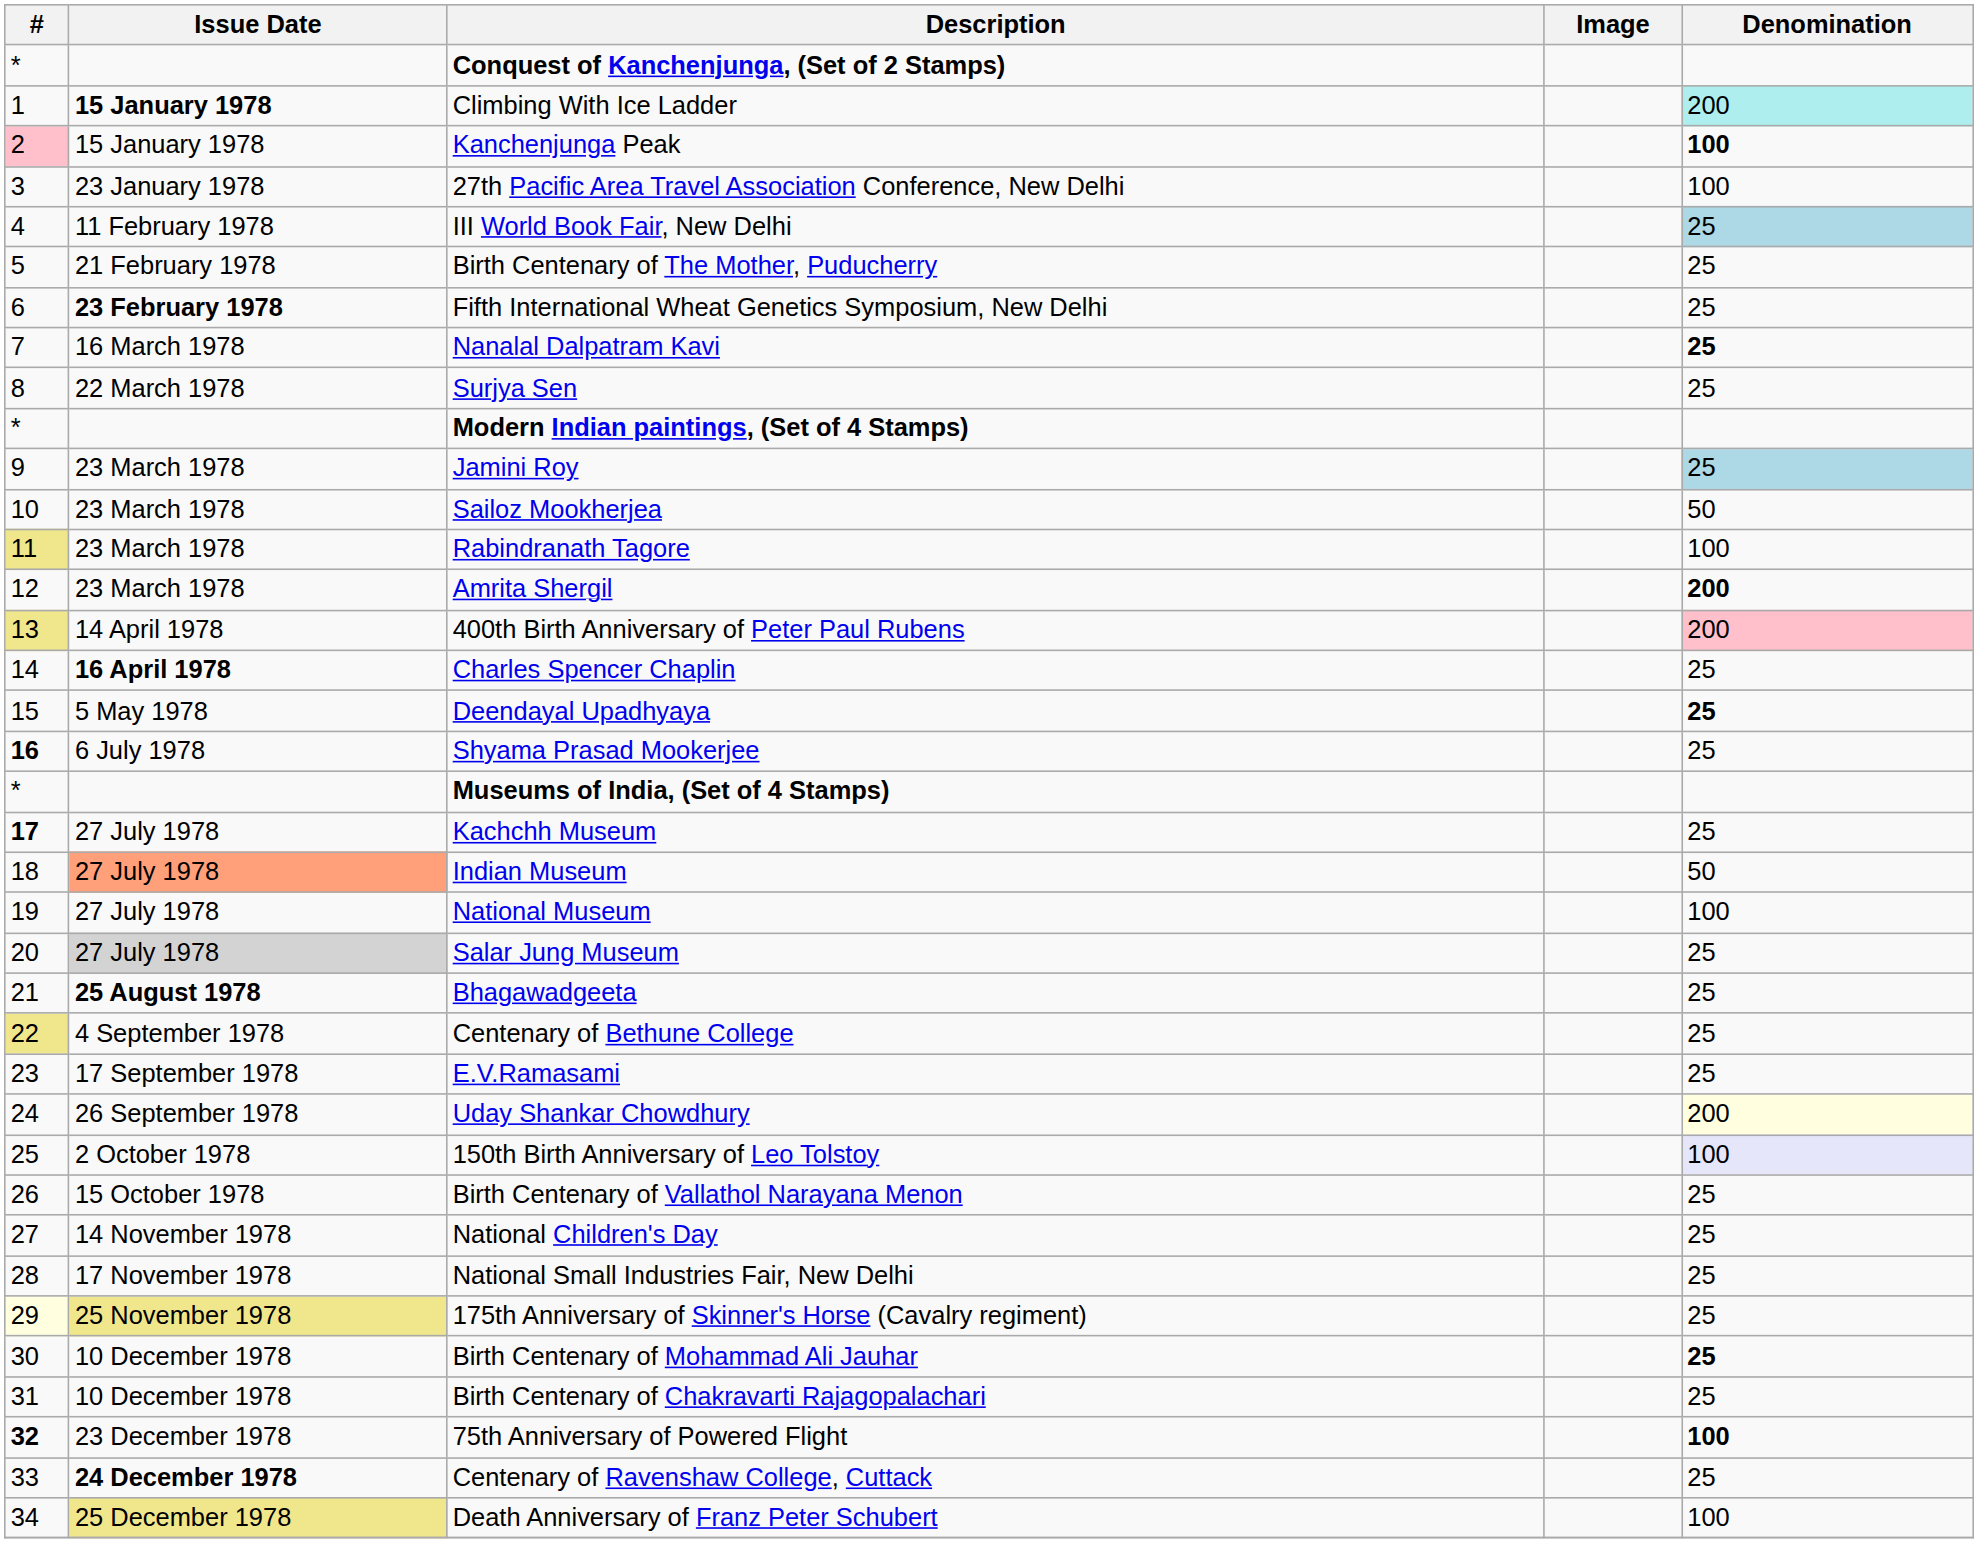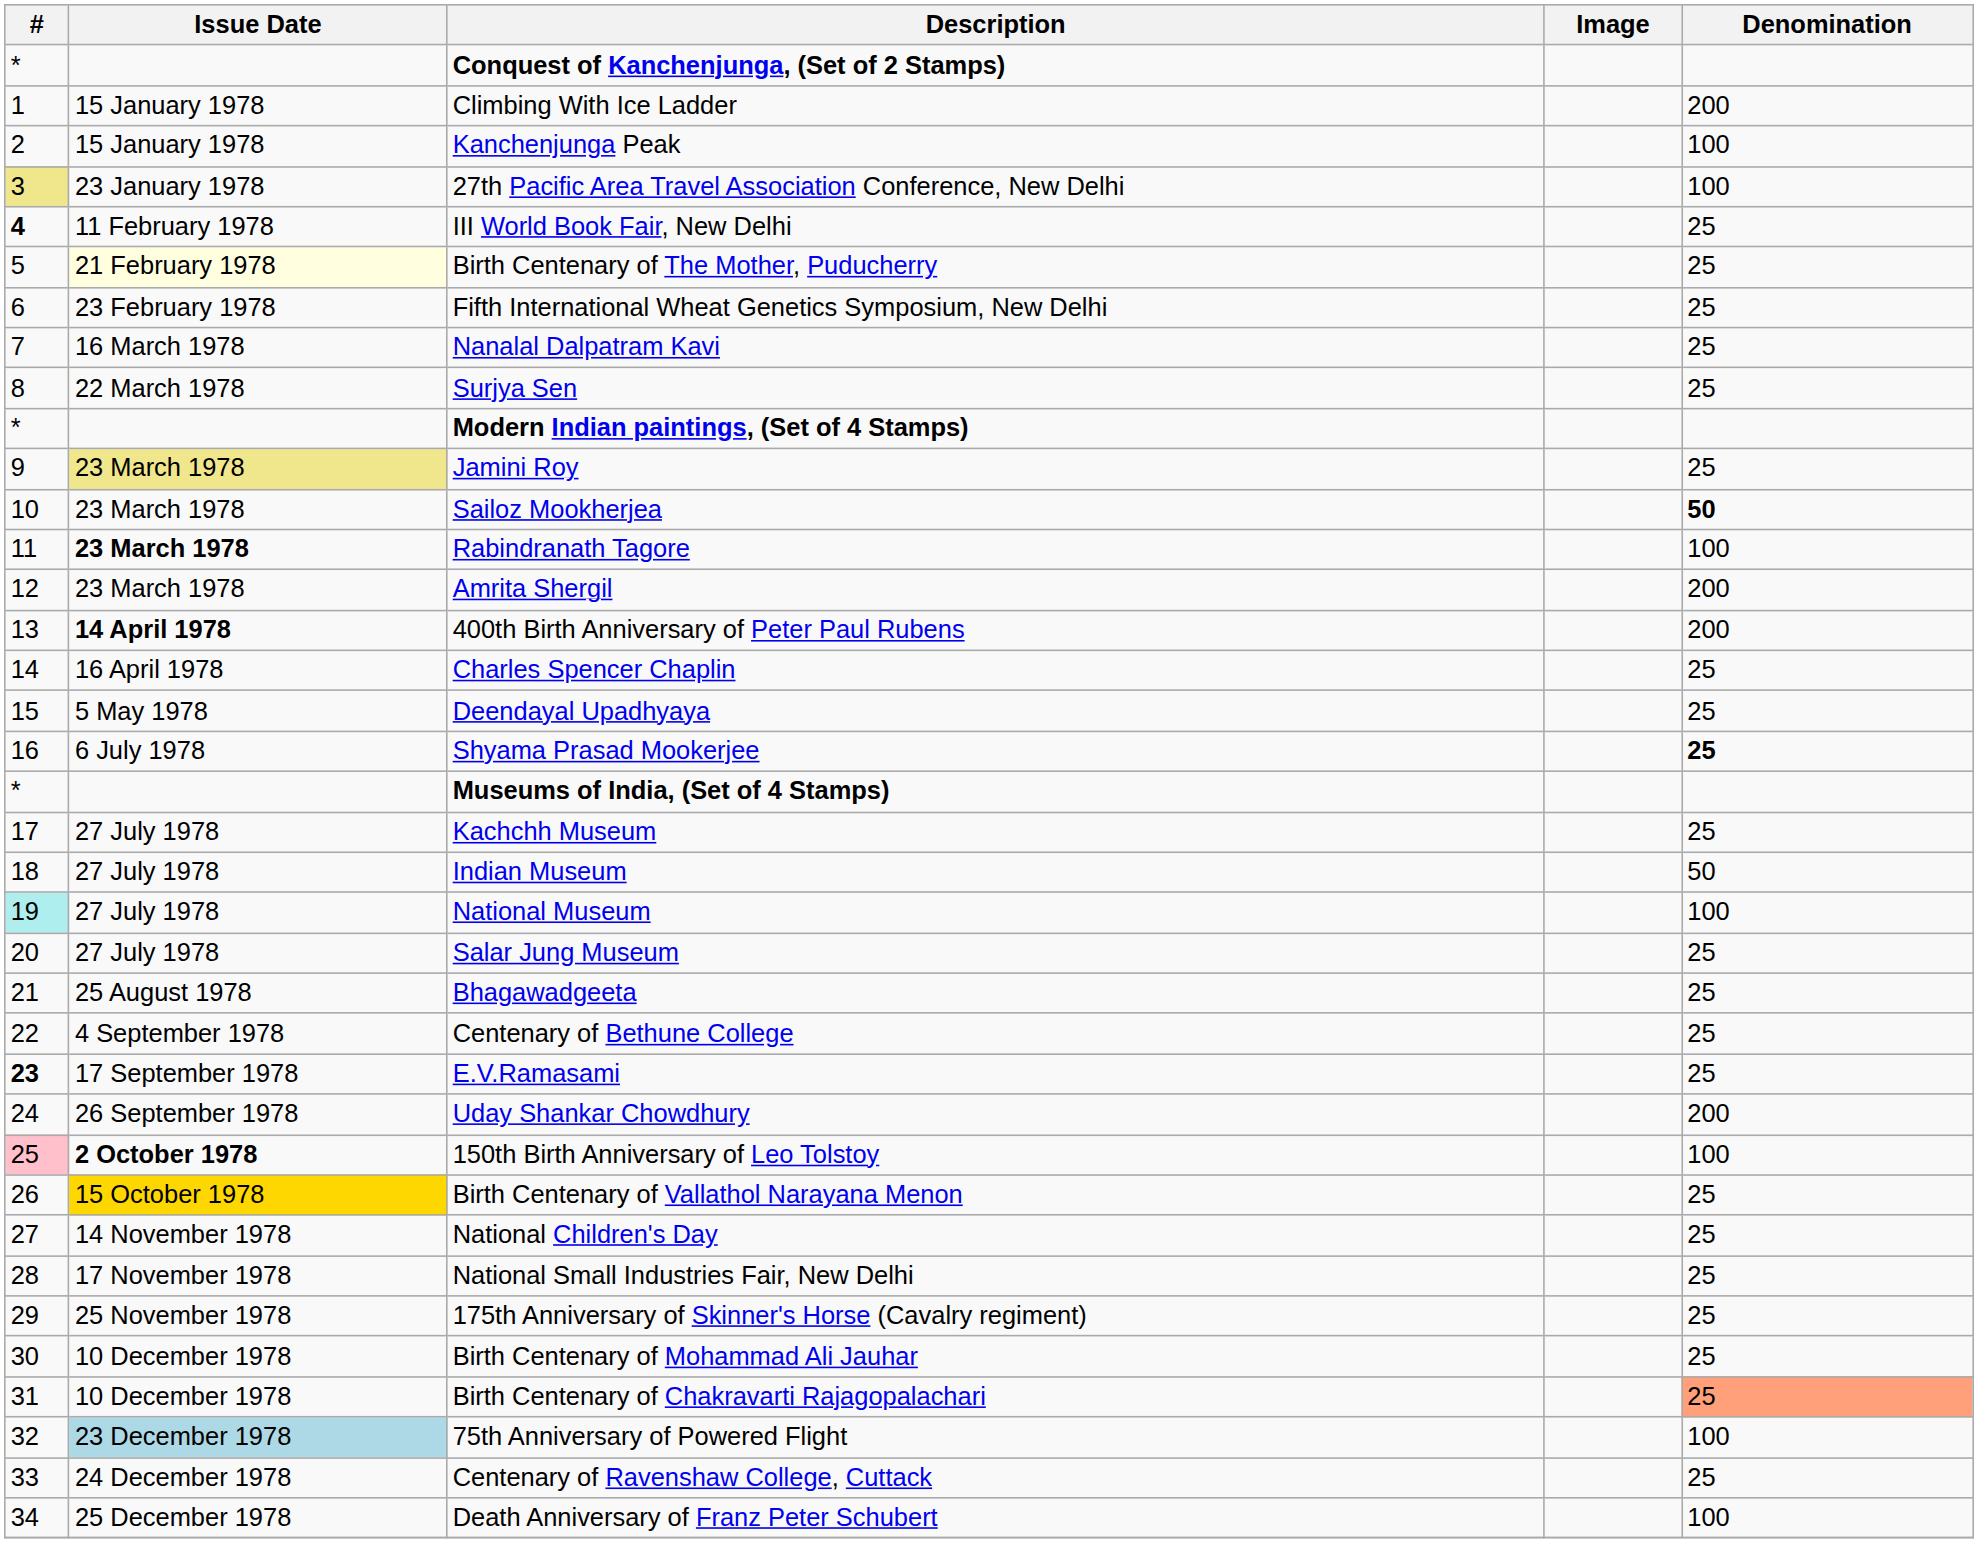Climbing With Ice Ladder | Issue Date: bold -> normal
Climbing With Ice Ladder | Denomination: paleturquoise background -> no background
Kanchenjunga Peak | #: pink background -> no background
Kanchenjunga Peak | Denomination: bold -> normal
27th Pacific Area Travel Association Conference, New Delhi | #: no background -> khaki background
III World Book Fair, New Delhi | #: normal -> bold
III World Book Fair, New Delhi | Denomination: lightblue background -> no background
Birth Centenary of The Mother, Puducherry | Issue Date: no background -> lightyellow background
Fifth International Wheat Genetics Symposium, New Delhi | Issue Date: bold -> normal
Nanalal Dalpatram Kavi | Denomination: bold -> normal
Jamini Roy | Issue Date: no background -> khaki background
Jamini Roy | Denomination: lightblue background -> no background
Sailoz Mookherjea | Denomination: normal -> bold
Rabindranath Tagore | #: khaki background -> no background
Rabindranath Tagore | Issue Date: normal -> bold
Amrita Shergil | Denomination: bold -> normal
400th Birth Anniversary of Peter Paul Rubens | #: khaki background -> no background
400th Birth Anniversary of Peter Paul Rubens | Issue Date: normal -> bold
400th Birth Anniversary of Peter Paul Rubens | Denomination: pink background -> no background
Charles Spencer Chaplin | Issue Date: bold -> normal
Deendayal Upadhyaya | Denomination: bold -> normal
Shyama Prasad Mookerjee | #: bold -> normal
Shyama Prasad Mookerjee | Denomination: normal -> bold
Kachchh Museum | #: bold -> normal
Indian Museum | Issue Date: lightsalmon background -> no background
National Museum | #: no background -> paleturquoise background
Salar Jung Museum | Issue Date: lightgrey background -> no background
Bhagawadgeeta | Issue Date: bold -> normal
Centenary of Bethune College | #: khaki background -> no background
E.V.Ramasami | #: normal -> bold
Uday Shankar Chowdhury | Denomination: lightyellow background -> no background
150th Birth Anniversary of Leo Tolstoy | #: no background -> pink background
150th Birth Anniversary of Leo Tolstoy | Issue Date: normal -> bold
150th Birth Anniversary of Leo Tolstoy | Denomination: lavender background -> no background
Birth Centenary of Vallathol Narayana Menon | Issue Date: no background -> gold background
175th Anniversary of Skinner's Horse (Cavalry regiment) | #: lightyellow background -> no background
175th Anniversary of Skinner's Horse (Cavalry regiment) | Issue Date: khaki background -> no background
Birth Centenary of Mohammad Ali Jauhar | Denomination: bold -> normal
Birth Centenary of Chakravarti Rajagopalachari | Denomination: no background -> lightsalmon background
75th Anniversary of Powered Flight | #: bold -> normal
75th Anniversary of Powered Flight | Issue Date: no background -> lightblue background
75th Anniversary of Powered Flight | Denomination: bold -> normal
Centenary of Ravenshaw College, Cuttack | Issue Date: bold -> normal
Death Anniversary of Franz Peter Schubert | Issue Date: khaki background -> no background
